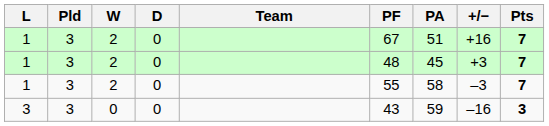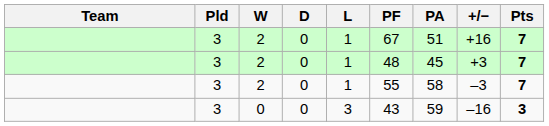columns swapped: Team <-> L
